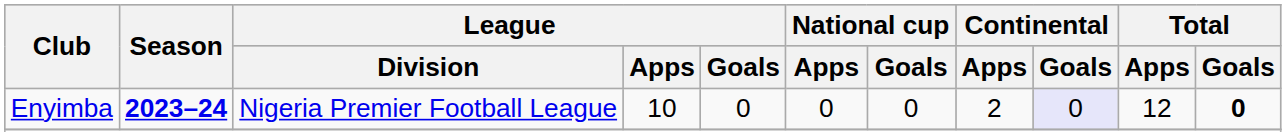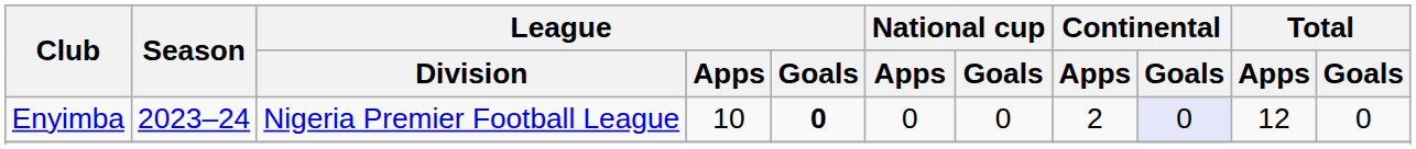Enyimba | Season: bold -> normal
Enyimba | League / Goals: normal -> bold
Enyimba | Total / Goals: bold -> normal
